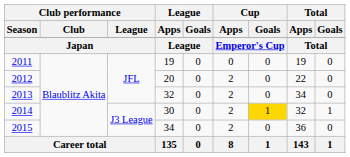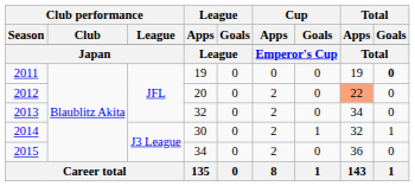2011 | Total / Goals: normal -> bold
2012 | Total / Apps: no background -> lightsalmon background
2014 | Cup / Goals: gold background -> no background
